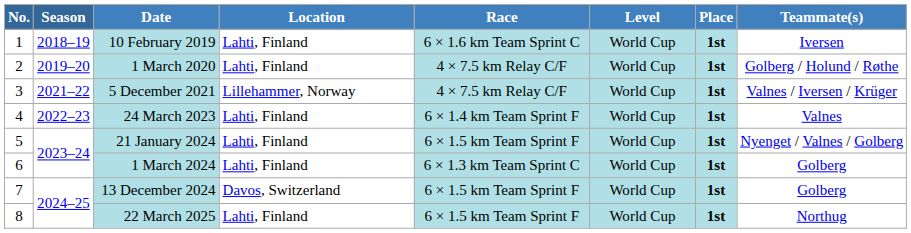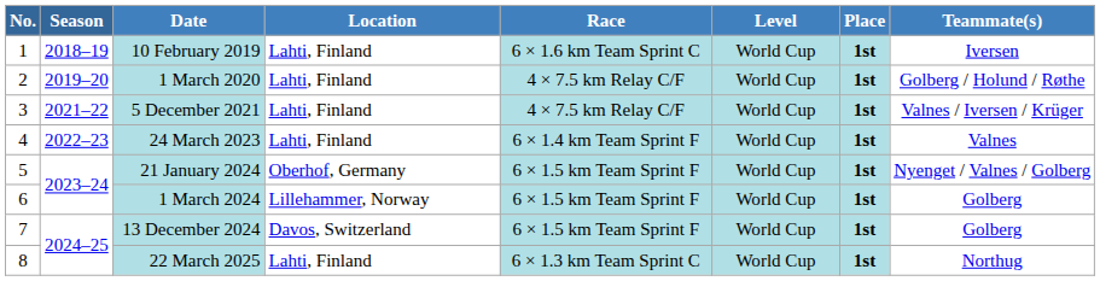5 December 2021 | Location: Lillehammer, Norway -> Lahti, Finland
21 January 2024 | Location: Lahti, Finland -> Oberhof, Germany
1 March 2024 | Location: Lahti, Finland -> Lillehammer, Norway
1 March 2024 | Race: 6 × 1.3 km Team Sprint C -> 6 × 1.5 km Team Sprint F
22 March 2025 | Race: 6 × 1.5 km Team Sprint F -> 6 × 1.3 km Team Sprint C
